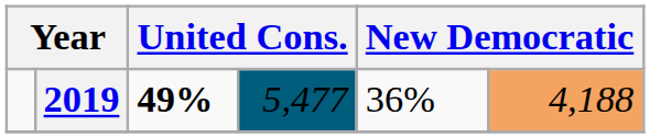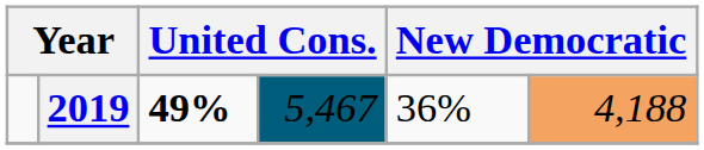2019 | column 4: 5,477 -> 5,467
